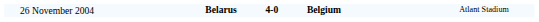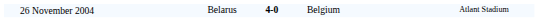Belarus | column 2: bold -> normal
Belarus | column 4: bold -> normal
